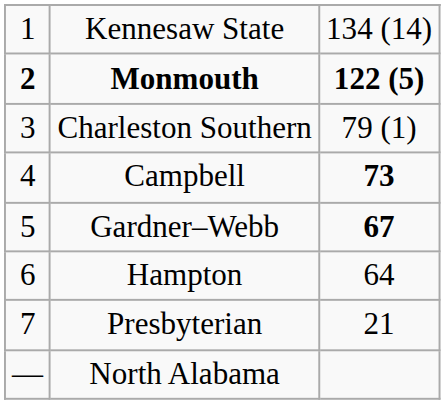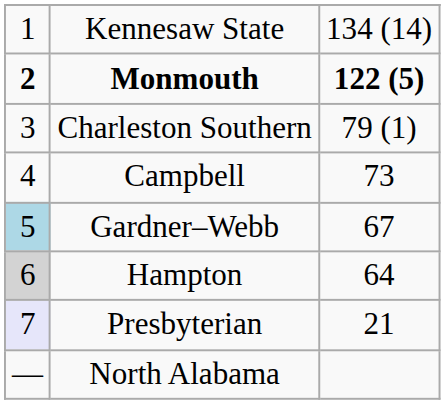Campbell | column 3: bold -> normal
Gardner–Webb | column 1: no background -> lightblue background
Gardner–Webb | column 3: bold -> normal
Hampton | column 1: no background -> lightgrey background
Presbyterian | column 1: no background -> lavender background
